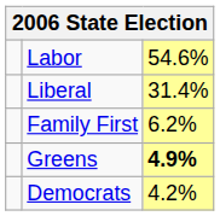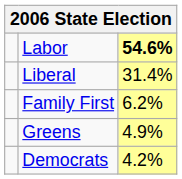Labor | column 3: normal -> bold
Greens | column 3: bold -> normal
